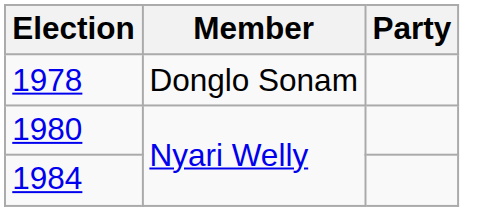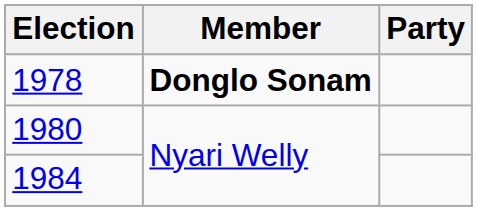1978 | Member: normal -> bold
